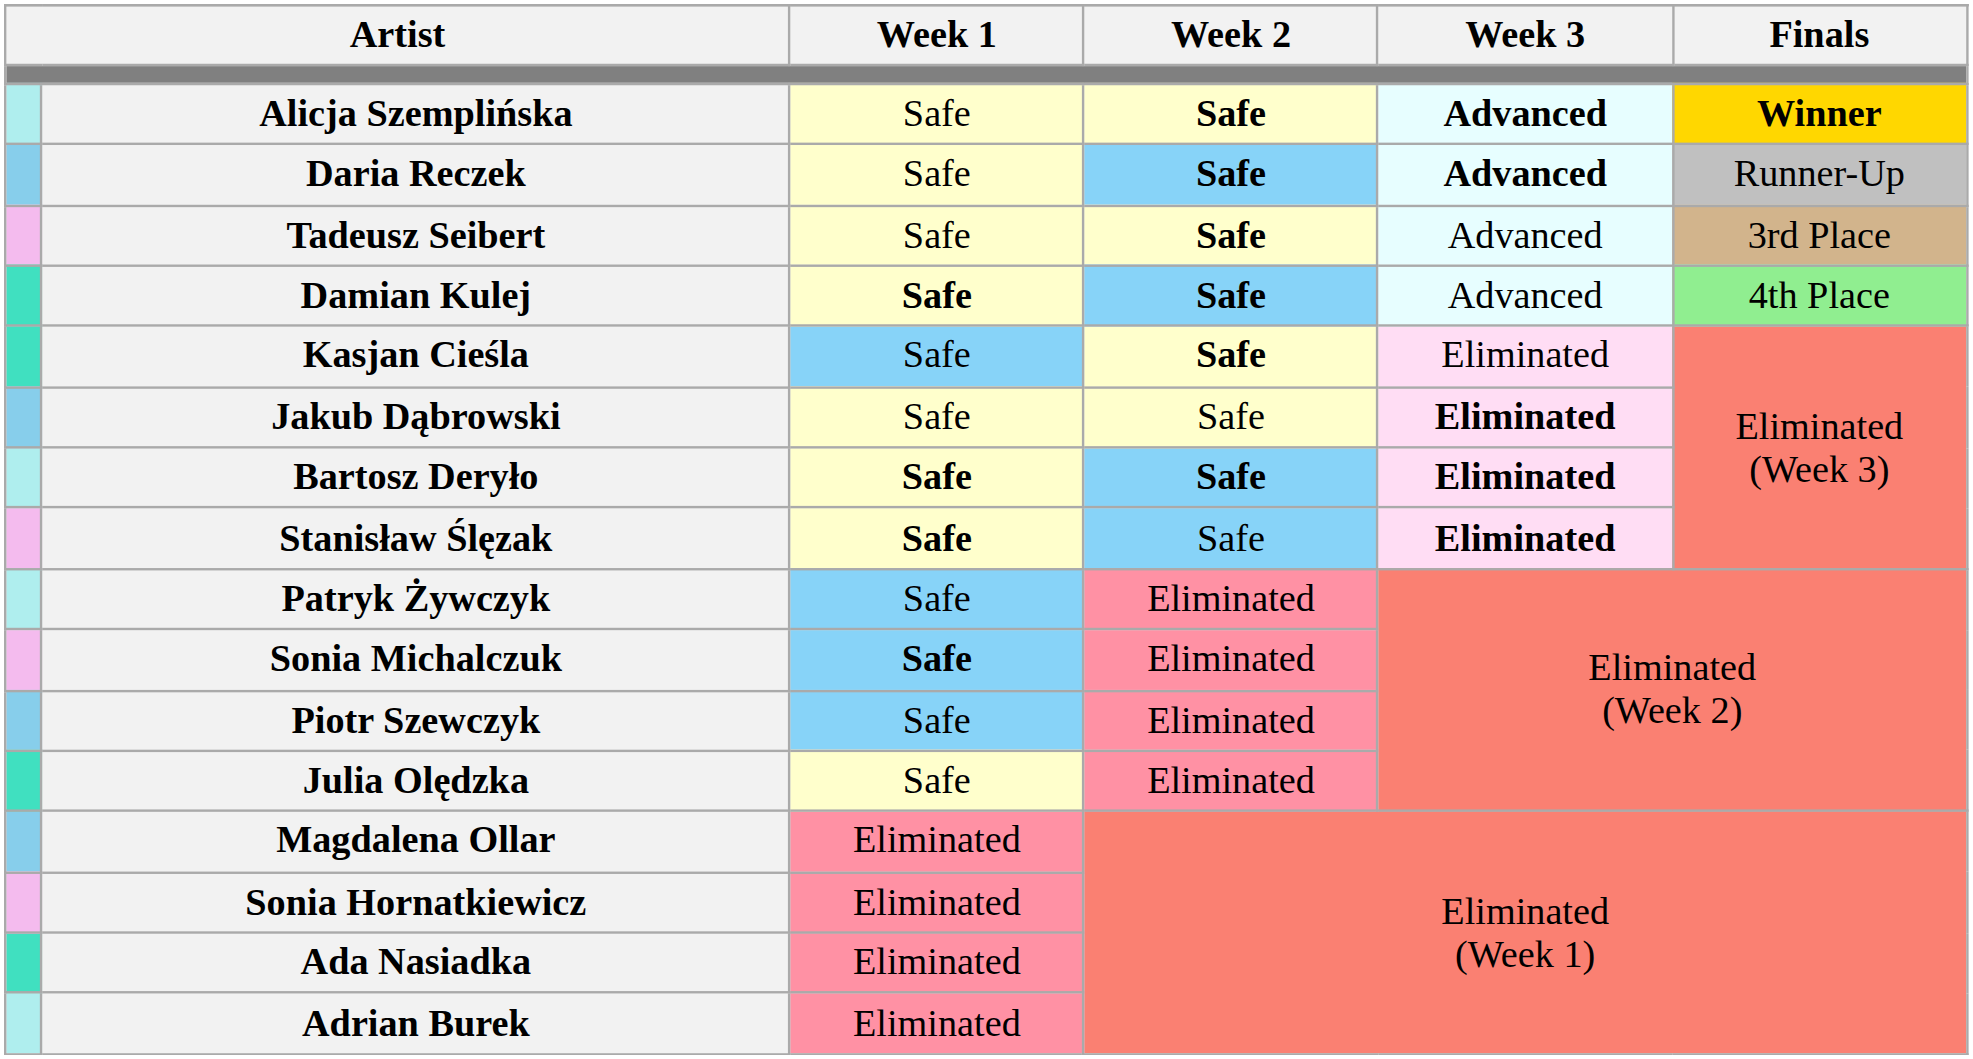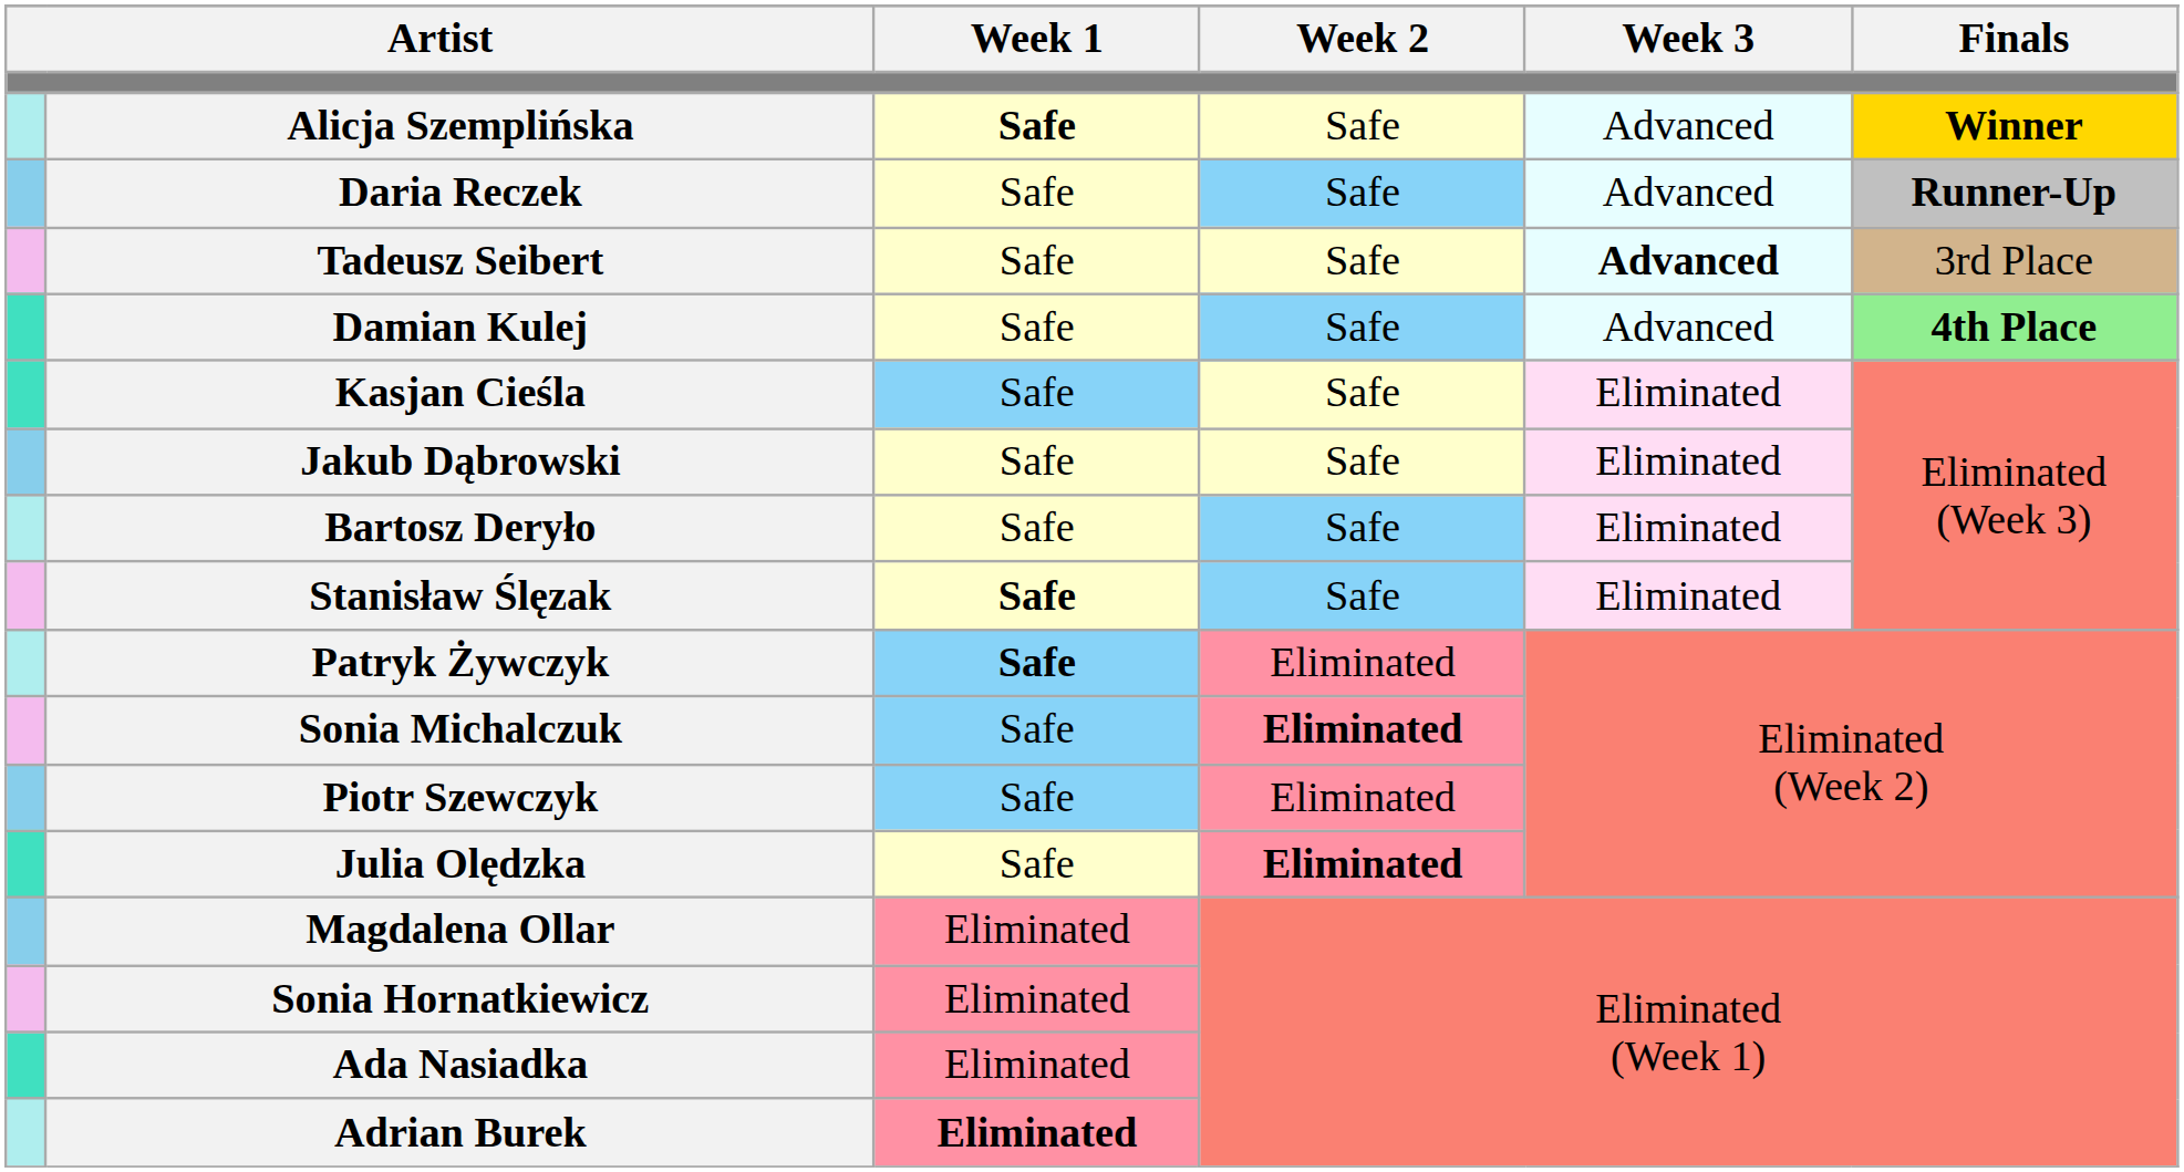Alicja Szemplińska | Week 1: normal -> bold
Alicja Szemplińska | Week 2: bold -> normal
Alicja Szemplińska | Week 3: bold -> normal
Daria Reczek | Week 2: bold -> normal
Daria Reczek | Week 3: bold -> normal
Daria Reczek | Finals: normal -> bold
Tadeusz Seibert | Week 2: bold -> normal
Tadeusz Seibert | Week 3: normal -> bold
Damian Kulej | Week 1: bold -> normal
Damian Kulej | Week 2: bold -> normal
Damian Kulej | Finals: normal -> bold
Kasjan Cieśla | Week 2: bold -> normal
Jakub Dąbrowski | Week 3: bold -> normal
Bartosz Deryło | Week 1: bold -> normal
Bartosz Deryło | Week 2: bold -> normal
Bartosz Deryło | Week 3: bold -> normal
Stanisław Ślęzak | Week 3: bold -> normal
Patryk Żywczyk | Week 1: normal -> bold
Sonia Michalczuk | Week 1: bold -> normal
Sonia Michalczuk | Week 2: normal -> bold
Julia Olędzka | Week 2: normal -> bold
Adrian Burek | Week 1: normal -> bold
